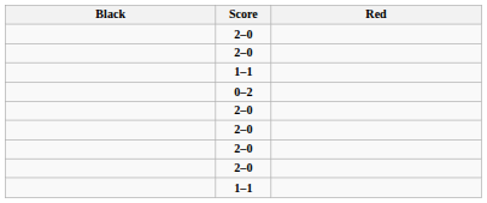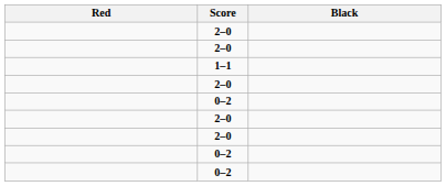columns swapped: Red <-> Black
row 5 | Score: 0–2 -> 2–0
row 6 | Score: 2–0 -> 0–2
row 9 | Score: 2–0 -> 0–2
row 10 | Score: 1–1 -> 0–2
